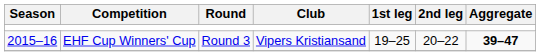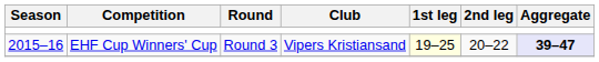EHF Cup Winners' Cup | 1st leg: no background -> lightyellow background
EHF Cup Winners' Cup | Aggregate: no background -> lavender background
